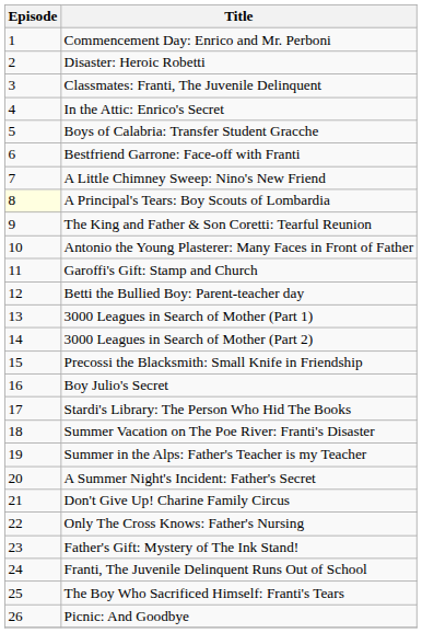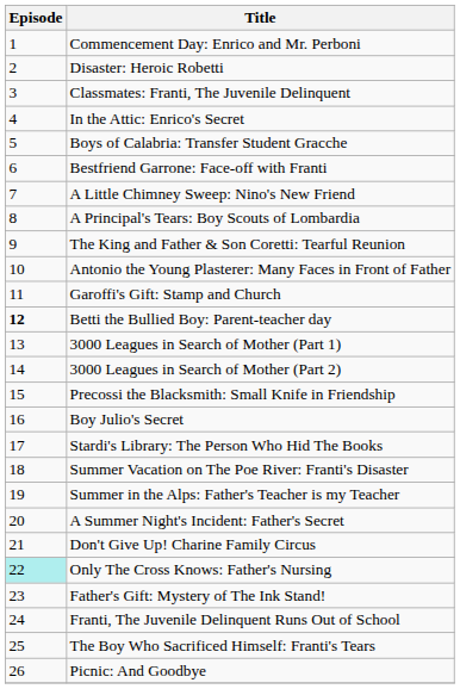A Principal's Tears: Boy Scouts of Lombardia | Episode: lightyellow background -> no background
Betti the Bullied Boy: Parent-teacher day | Episode: normal -> bold
Only The Cross Knows: Father's Nursing | Episode: no background -> paleturquoise background
